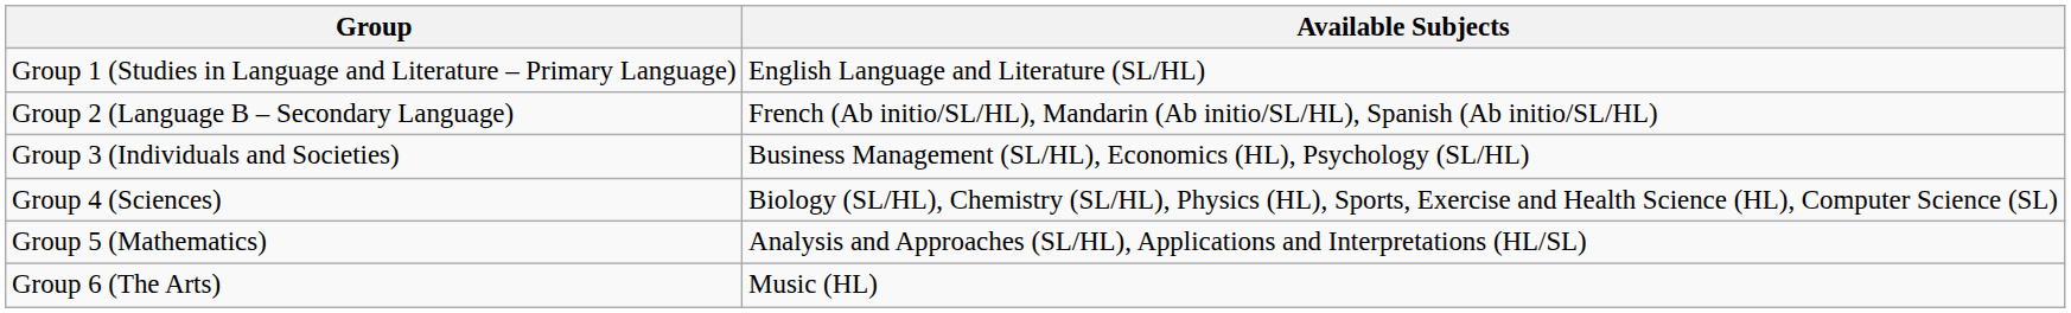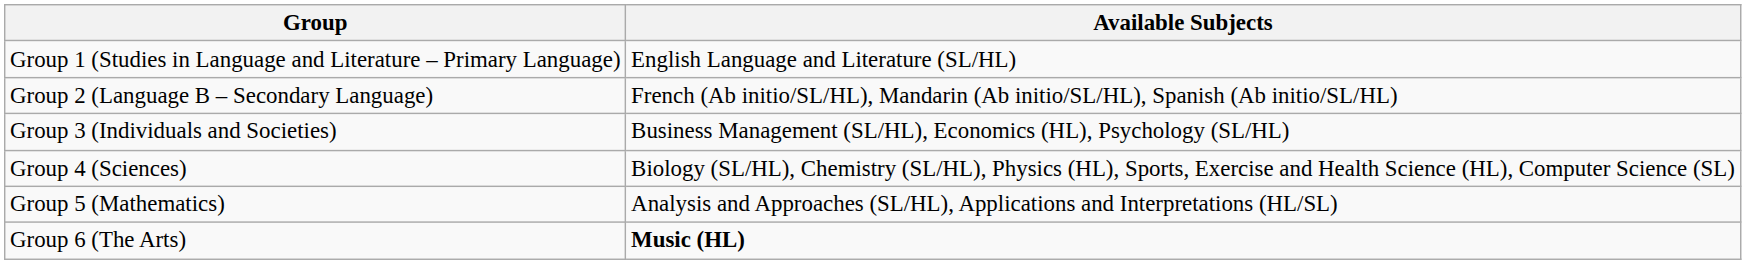Group 6 (The Arts) | Available Subjects: normal -> bold
